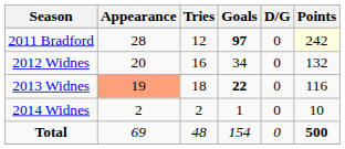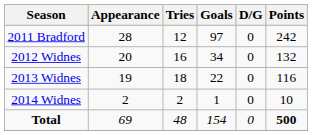2011 Bradford | Goals: bold -> normal
2011 Bradford | Points: lightyellow background -> no background
2013 Widnes | Appearance: lightsalmon background -> no background
2013 Widnes | Goals: bold -> normal
